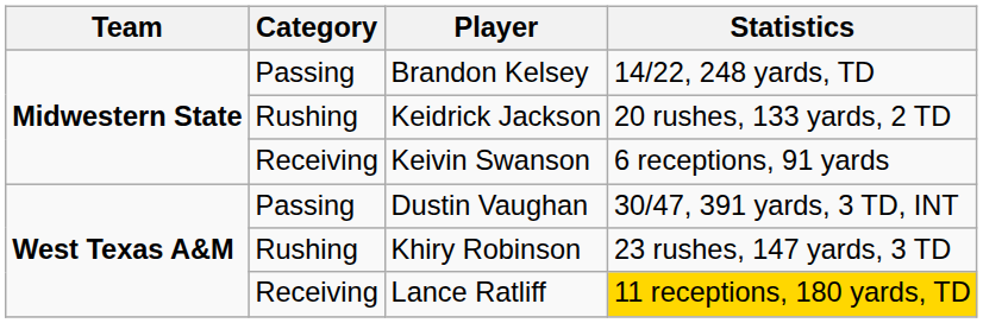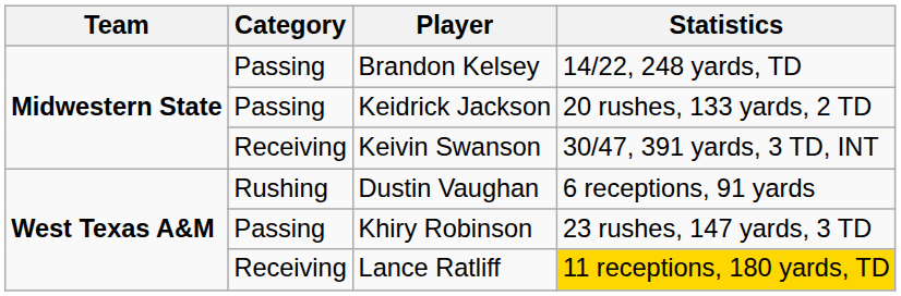Keidrick Jackson | Category: Rushing -> Passing
Keivin Swanson | Statistics: 6 receptions, 91 yards -> 30/47, 391 yards, 3 TD, INT
Dustin Vaughan | Category: Passing -> Rushing
Dustin Vaughan | Statistics: 30/47, 391 yards, 3 TD, INT -> 6 receptions, 91 yards
Khiry Robinson | Category: Rushing -> Passing
